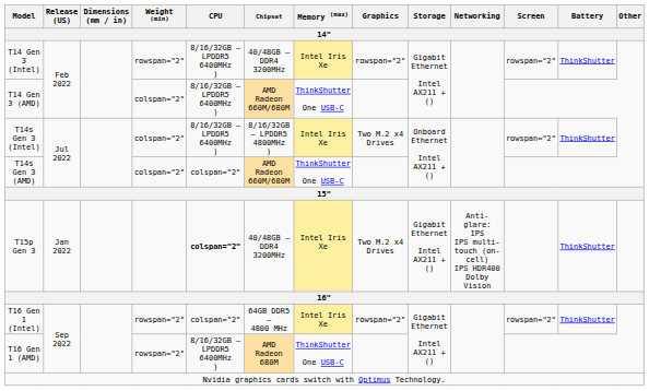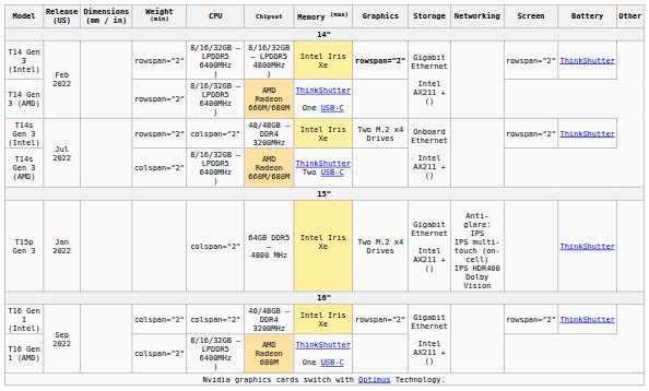T14 Gen 3 (Intel) | Chipset: 40/48GB — DDR4 3200MHz -> 8/16/32GB — LPDDR5 4800MHz )
T14 Gen 3 (Intel) | Graphics: normal -> bold
T14 Gen 3 (AMD) | Weight (min): colspan="2" -> rowspan="2"
T14s Gen 3 (Intel) | Weight (min): colspan="2" -> rowspan="2"
T14s Gen 3 (Intel) | CPU: 8/16/32GB — LPDDR5 6400MHz ) -> colspan="2"
T14s Gen 3 (Intel) | Chipset: 8/16/32GB — LPDDR5 4800MHz ) -> 40/48GB — DDR4 3200MHz
T14s Gen 3 (AMD) | CPU: colspan="2" -> 8/16/32GB — LPDDR5 6400MHz )
T14s Gen 3 (AMD) | Memory (max): ThinkShutter One USB-C -> ThinkShutter Two USB-C
T15p Gen 3 | CPU: bold -> normal
T15p Gen 3 | Chipset: 40/48GB — DDR4 3200MHz -> 64GB DDR5 — 4800 MHz
T16 Gen 1 (Intel) | Weight (min): rowspan="2" -> colspan="2"
T16 Gen 1 (Intel) | Chipset: 64GB DDR5 — 4800 MHz -> 40/48GB — DDR4 3200MHz
T16 Gen 1 (AMD) | Weight (min): rowspan="2" -> colspan="2"
